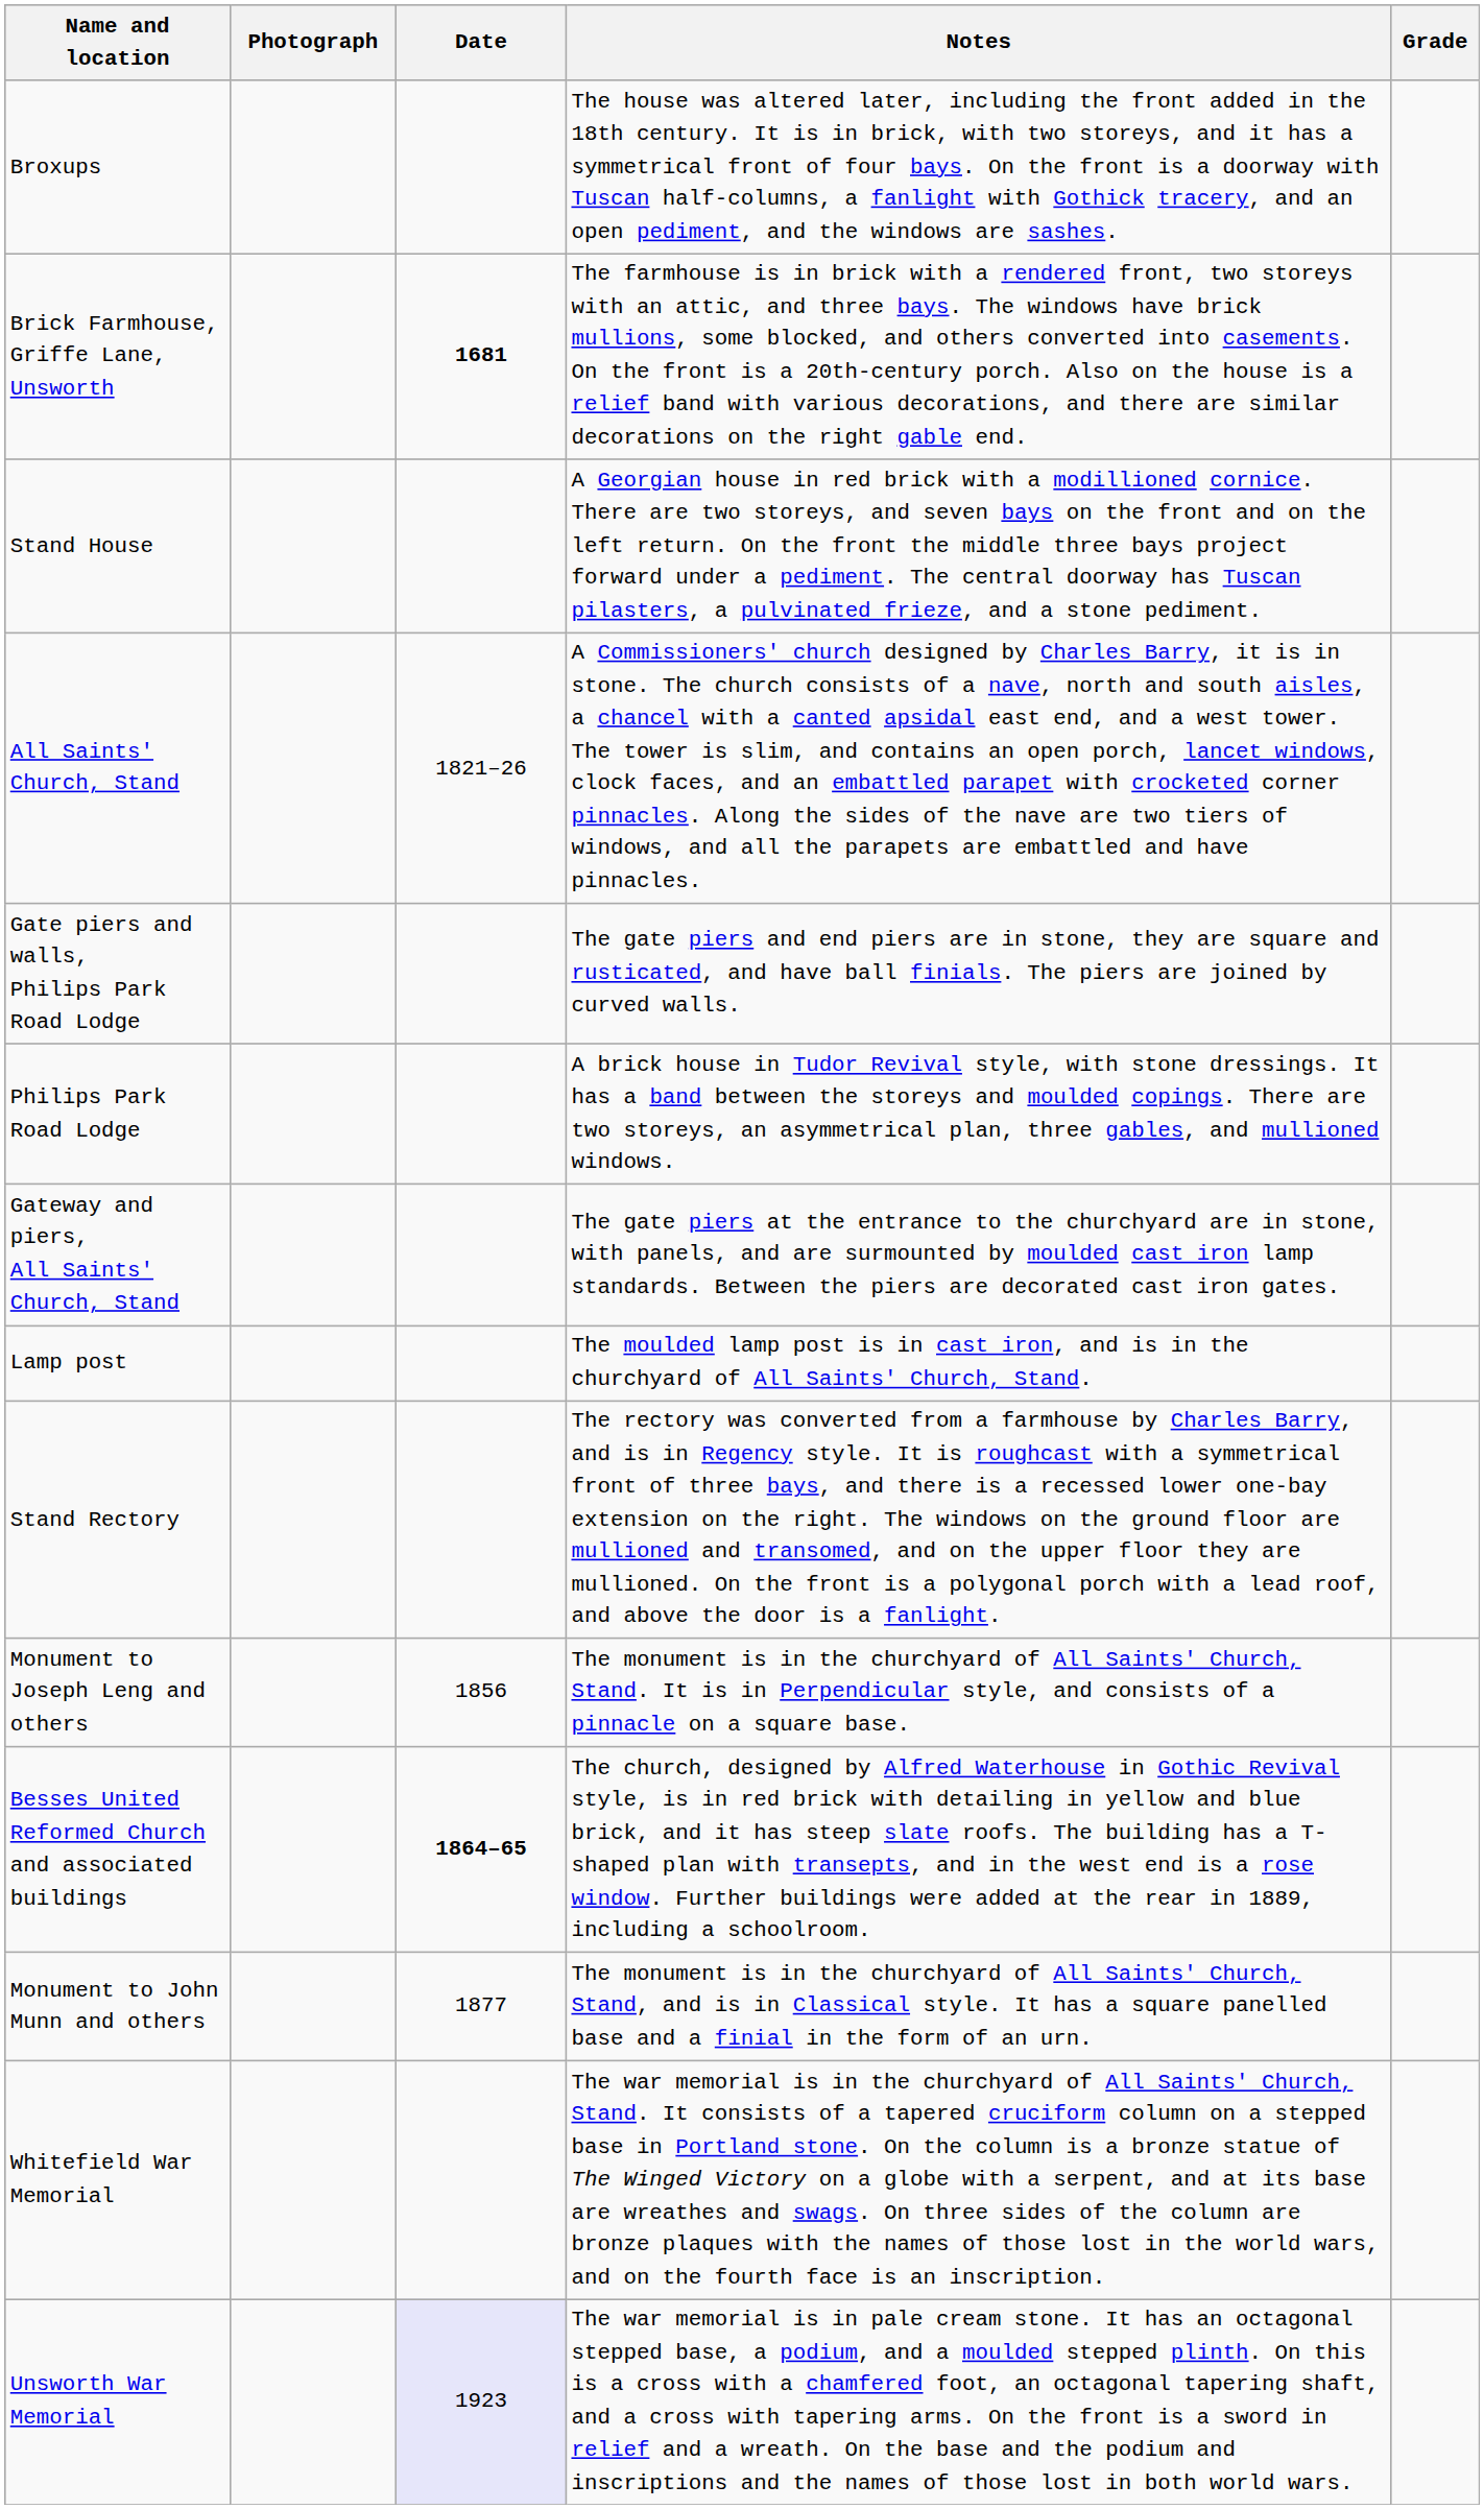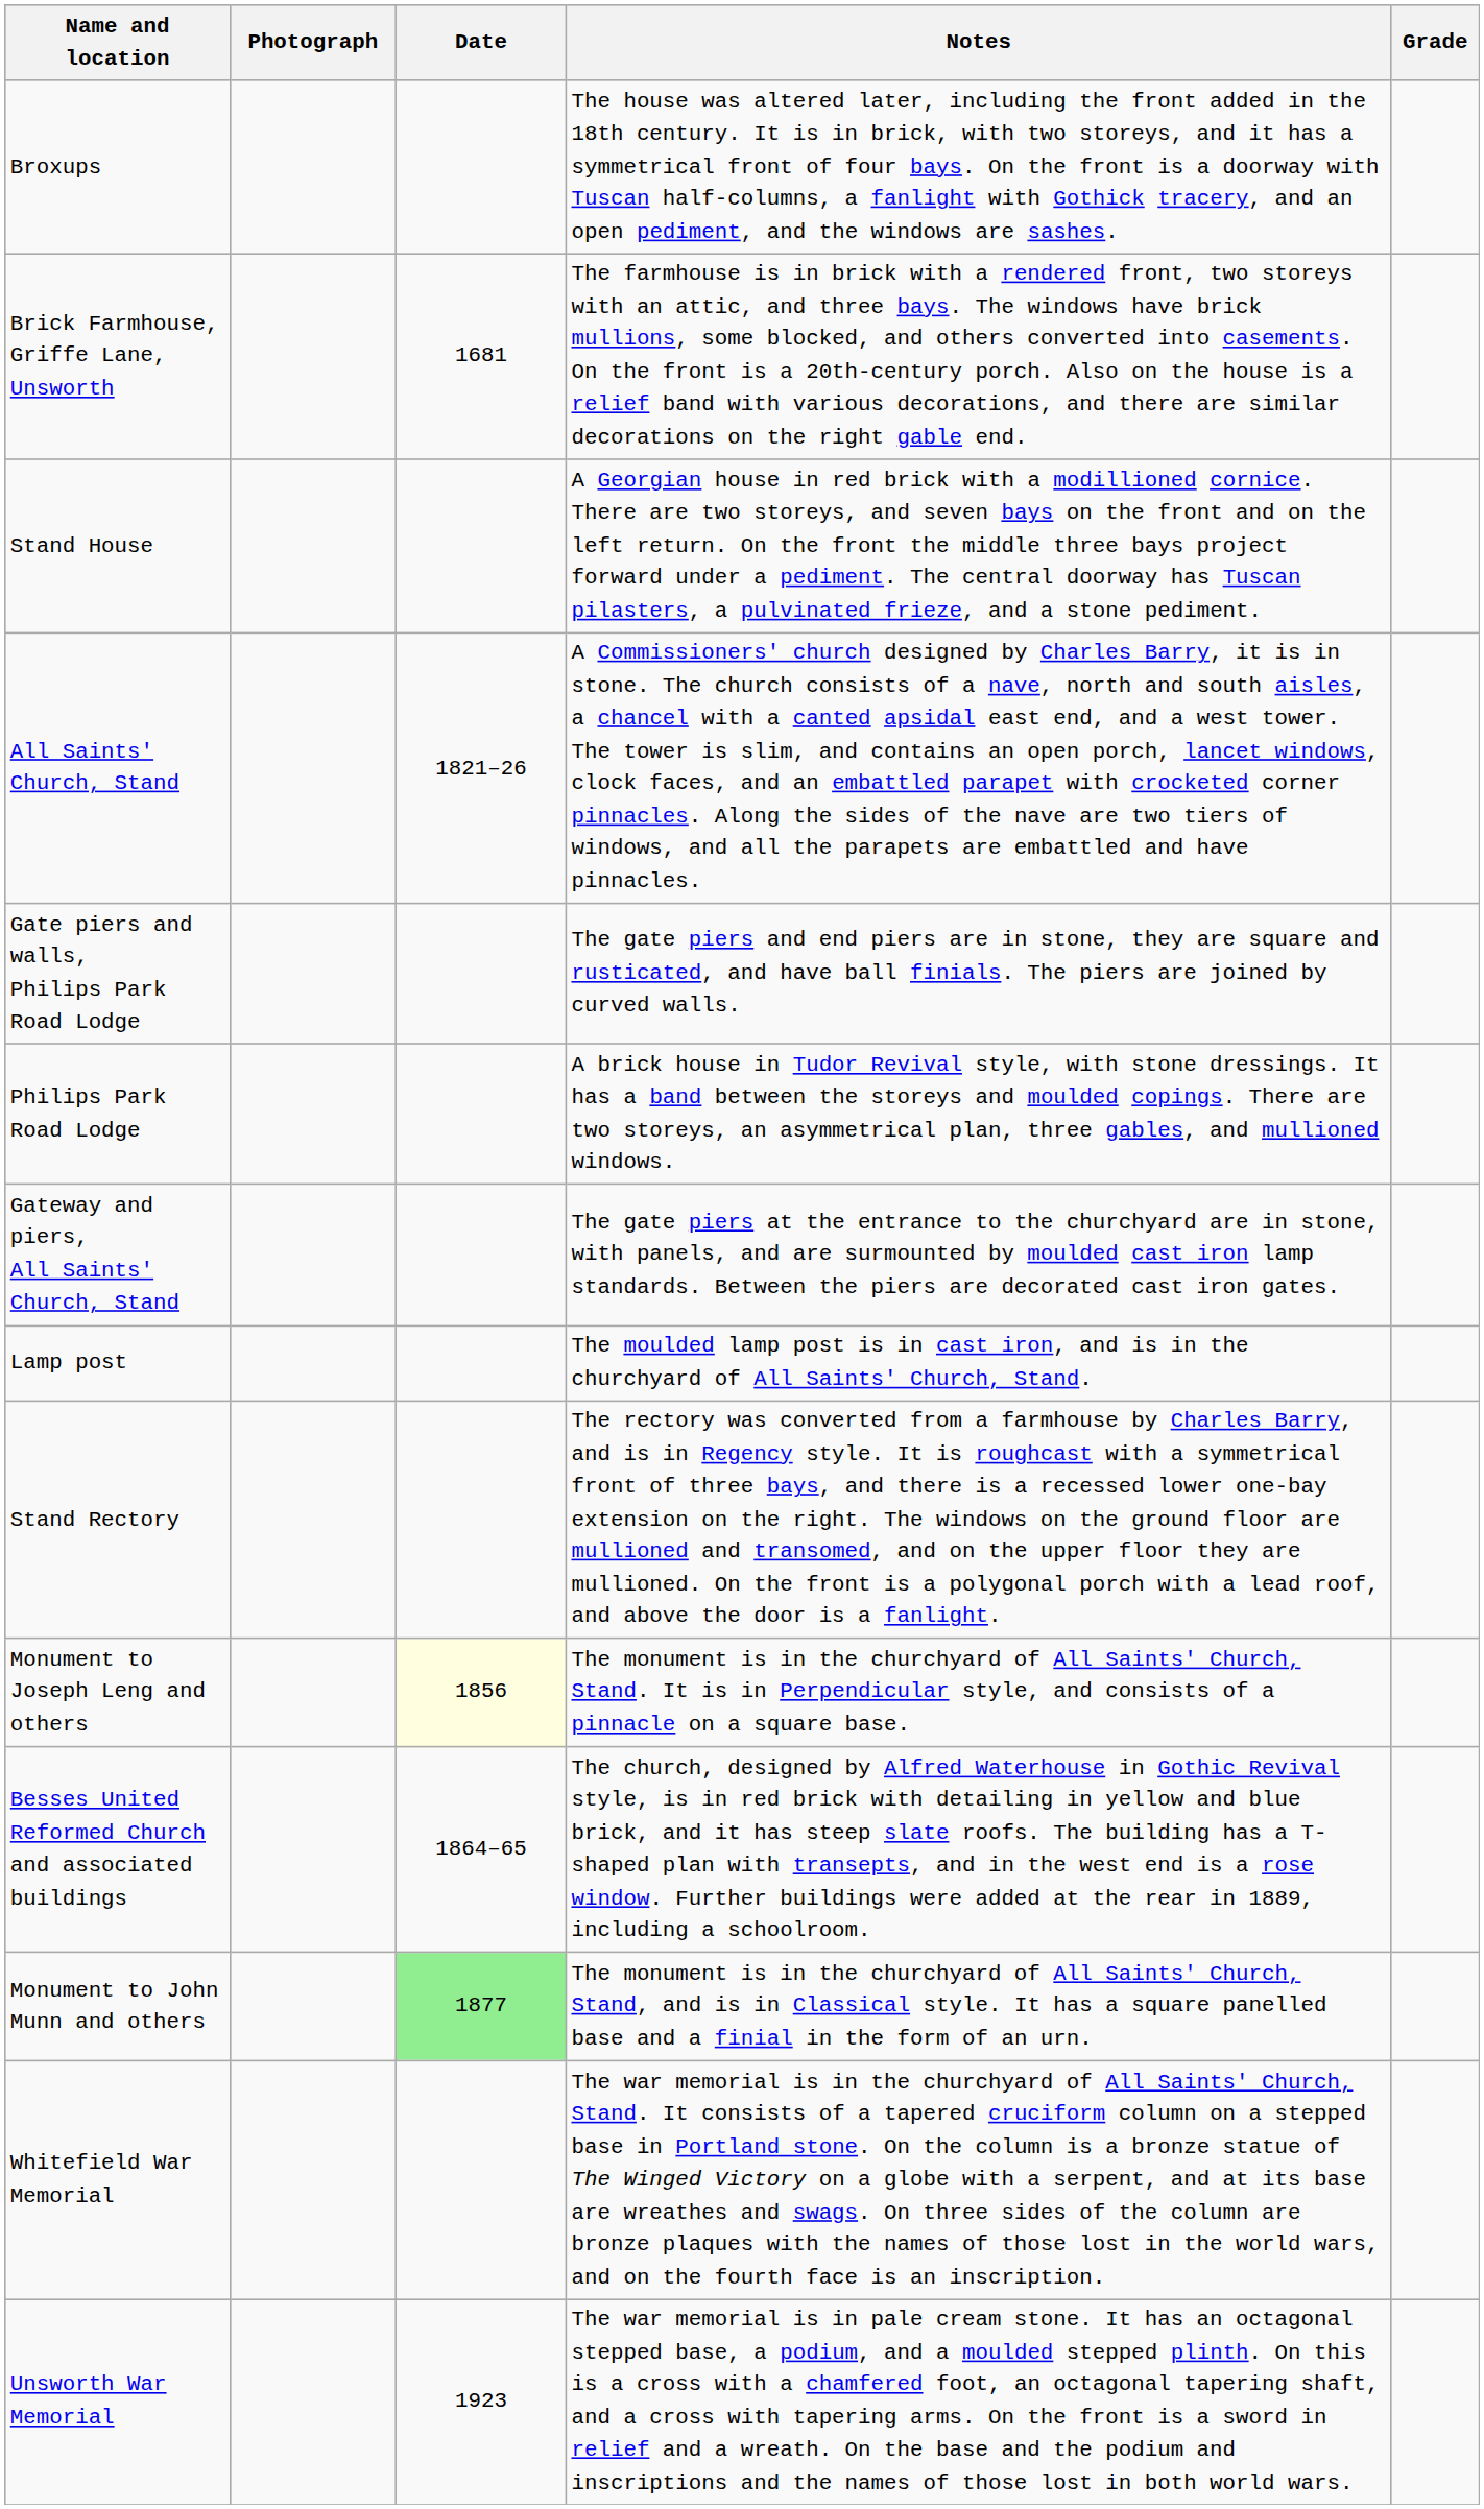Brick Farmhouse, Griffe Lane, Unsworth | Date: bold -> normal
Monument to Joseph Leng and others | Date: no background -> lightyellow background
Besses United Reformed Church and associated buildings | Date: bold -> normal
Monument to John Munn and others | Date: no background -> lightgreen background
Unsworth War Memorial | Date: lavender background -> no background
